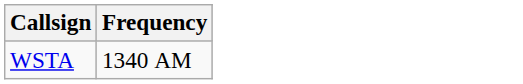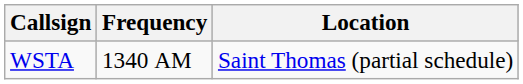+ column: Location | Saint Thomas (partial schedule)
